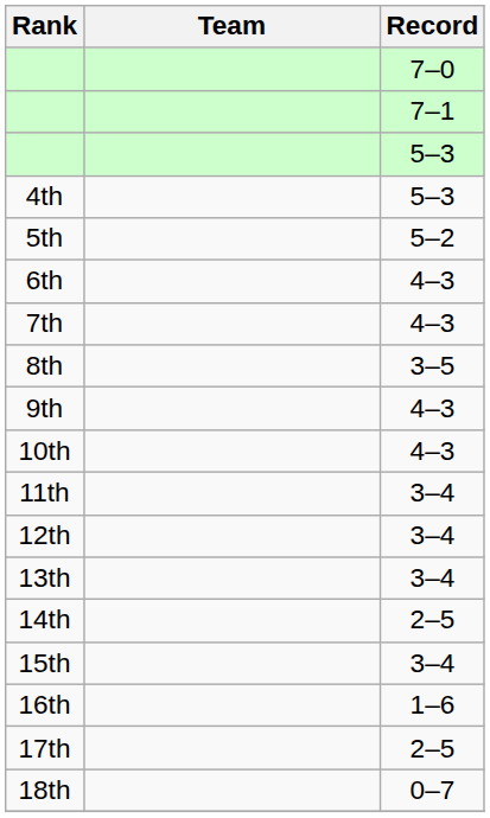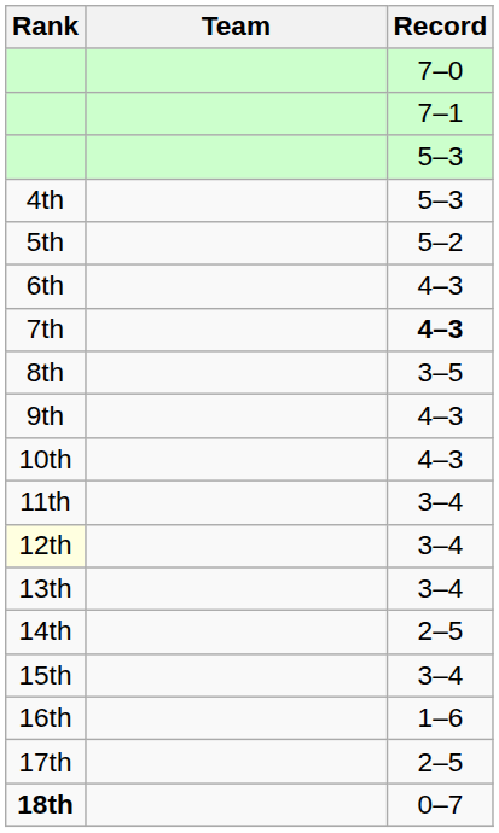7th | Record: normal -> bold
12th | Rank: no background -> lightyellow background
18th | Rank: normal -> bold
